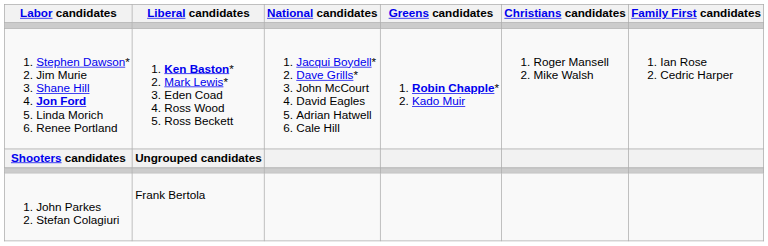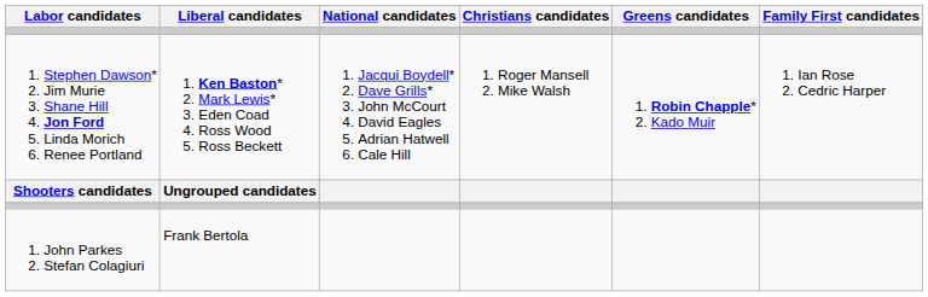columns swapped: Greens candidates <-> Christians candidates
